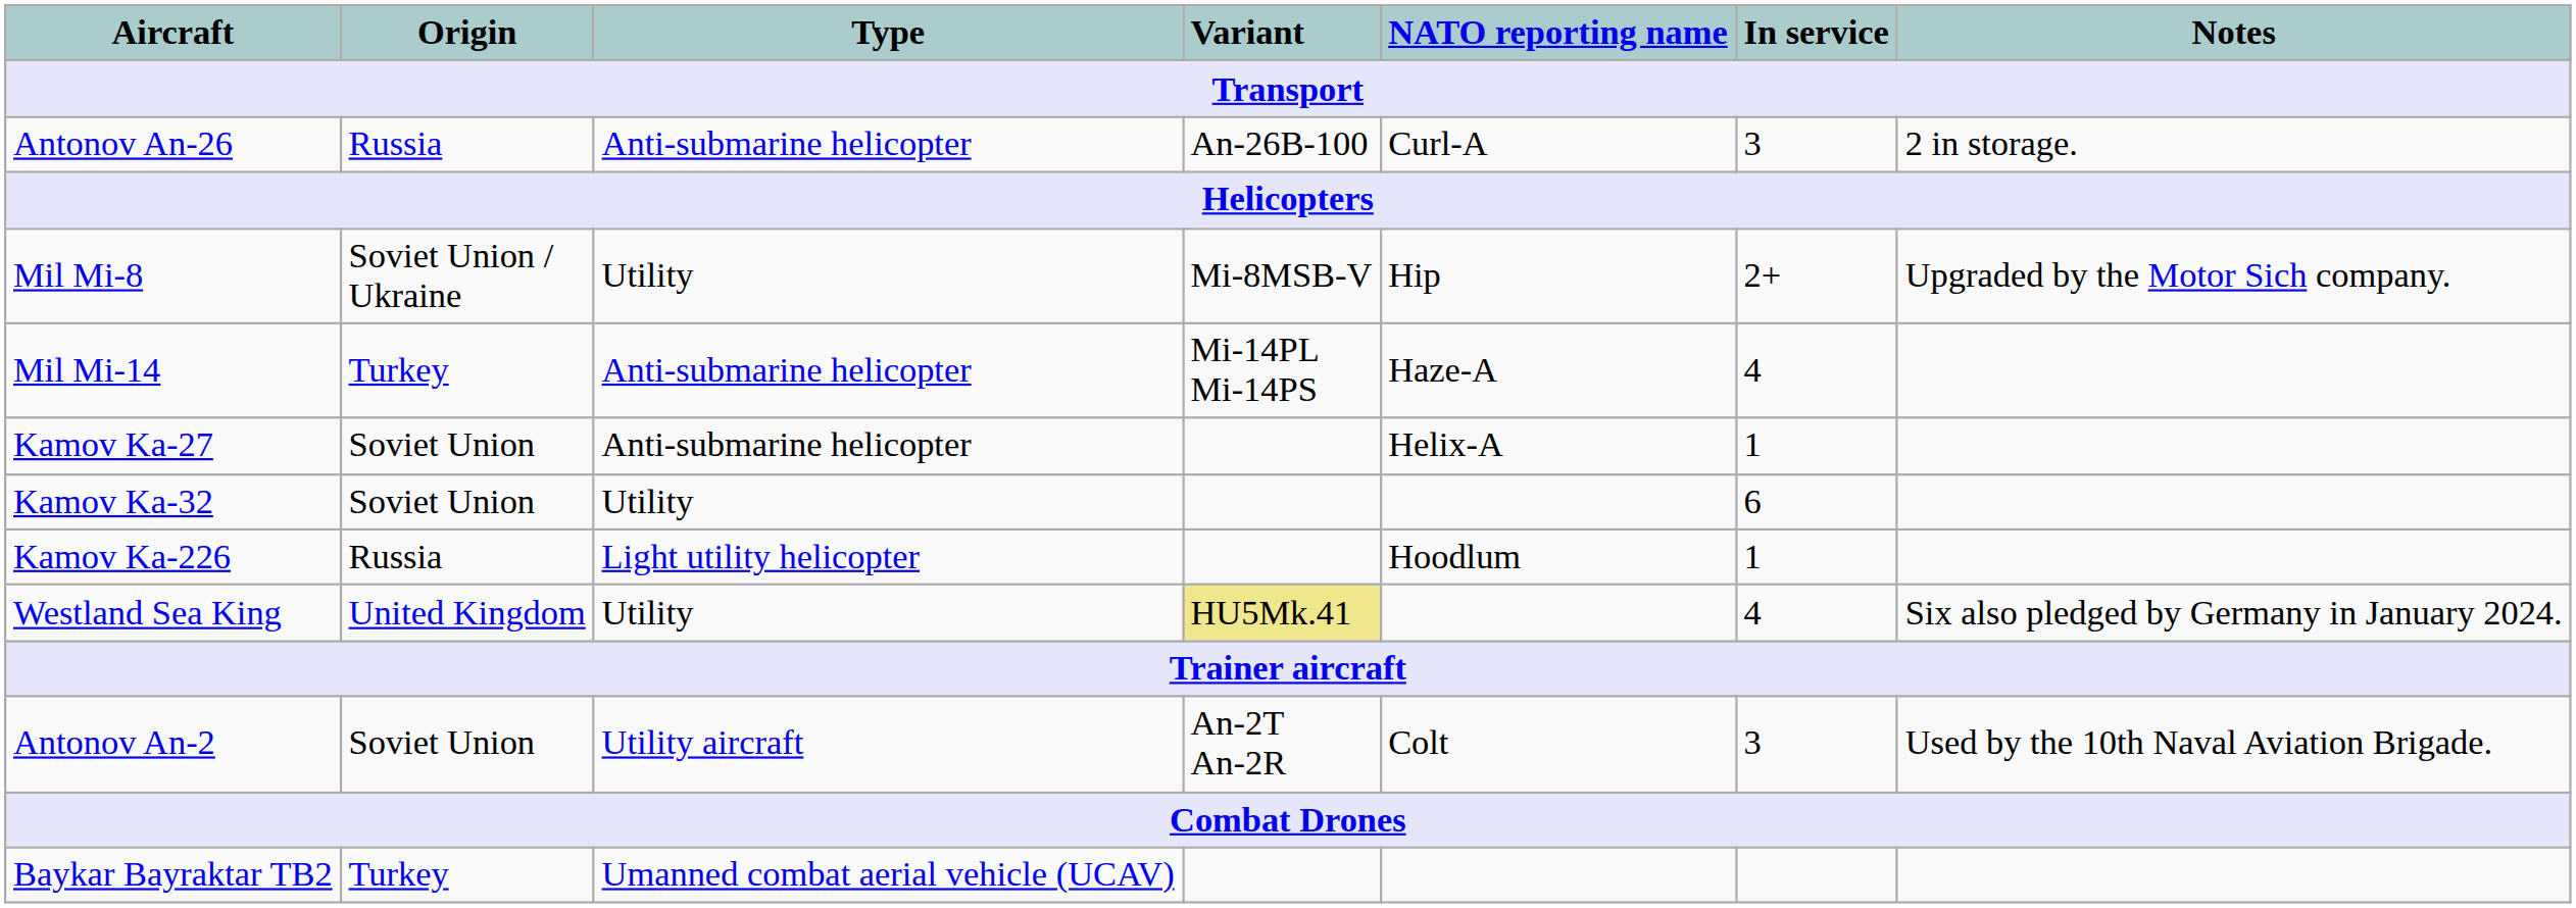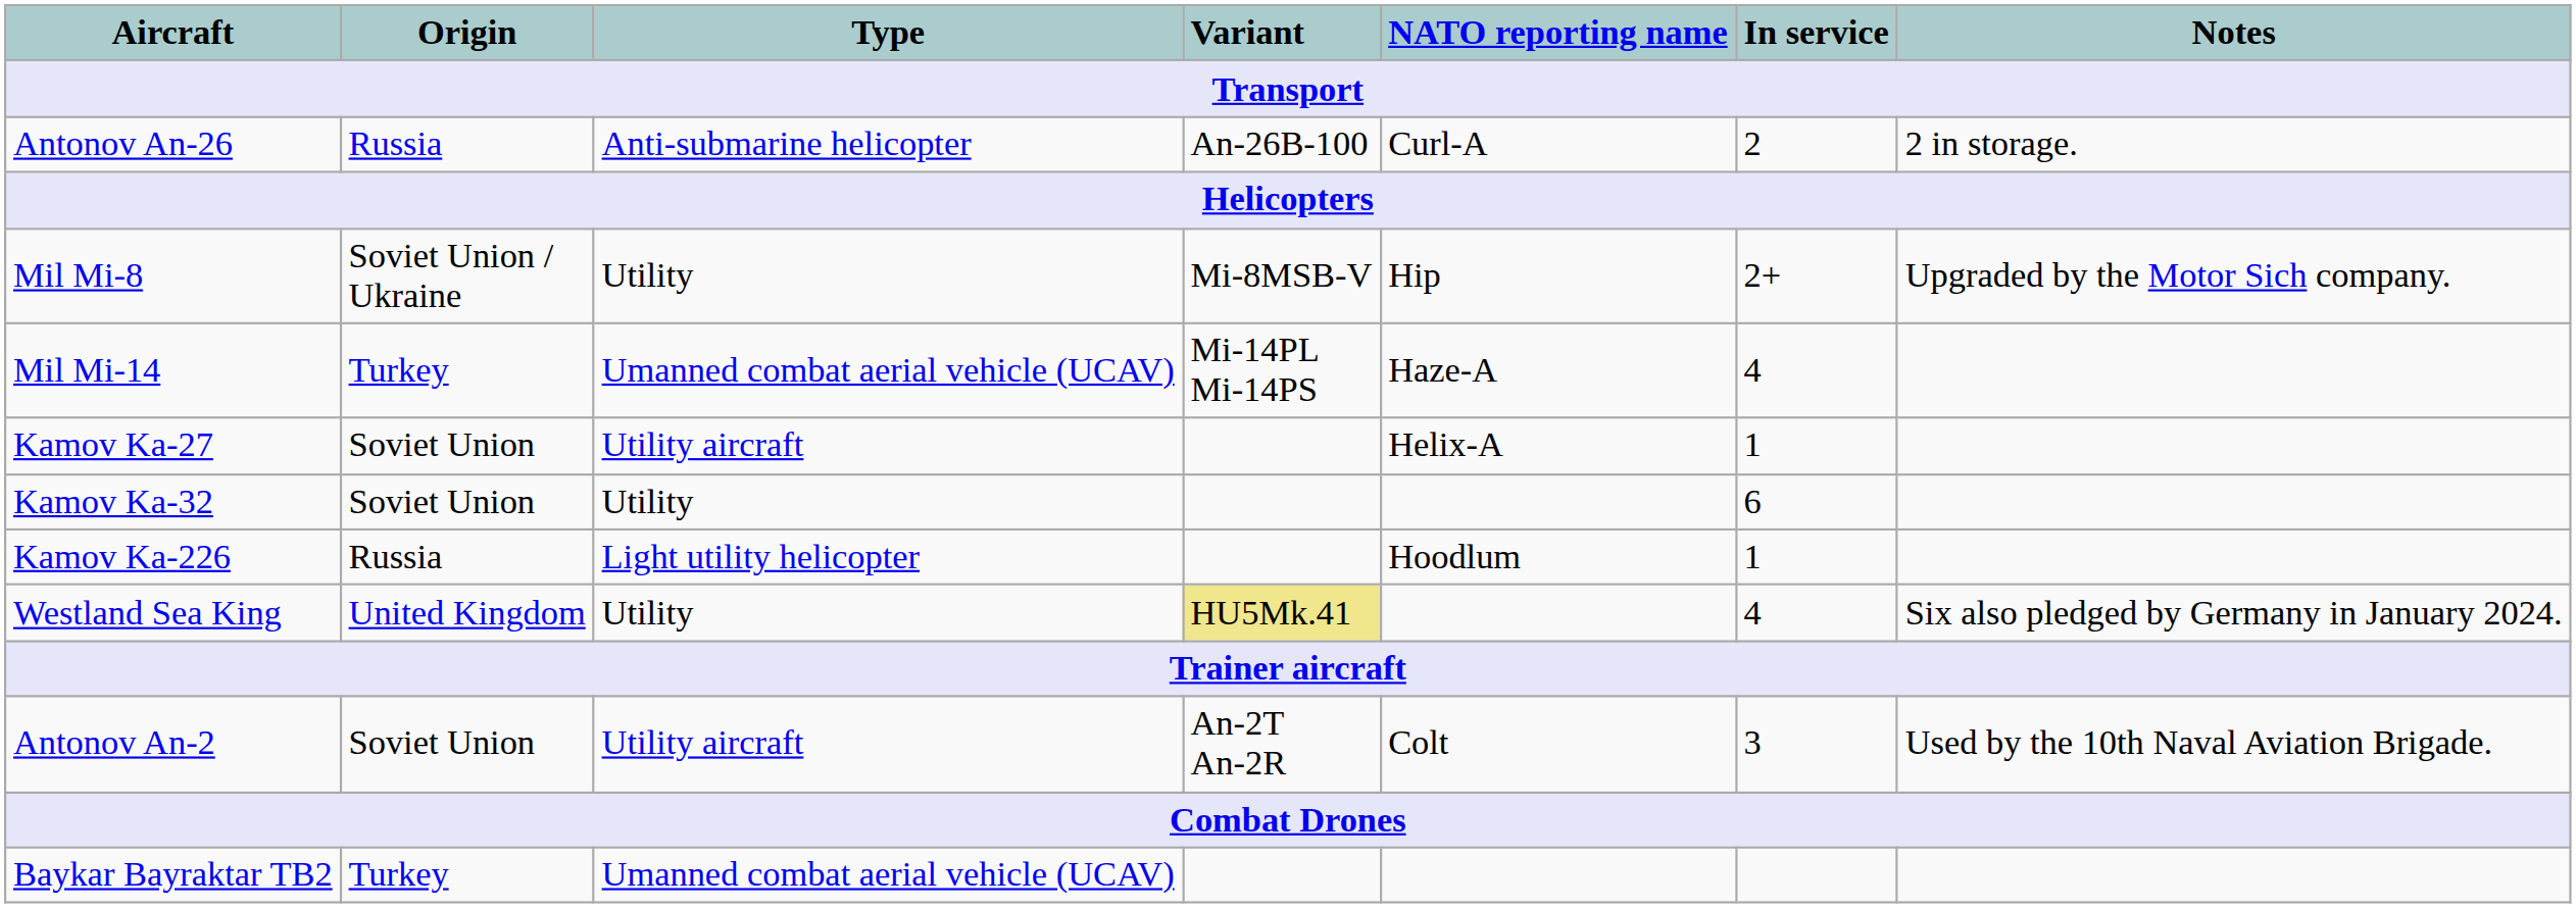Antonov An-26 | In service: 3 -> 2
Mil Mi-14 | Type: Anti-submarine helicopter -> Umanned combat aerial vehicle (UCAV)
Kamov Ka-27 | Type: Anti-submarine helicopter -> Utility aircraft
